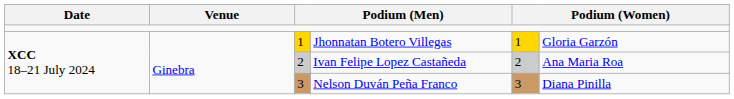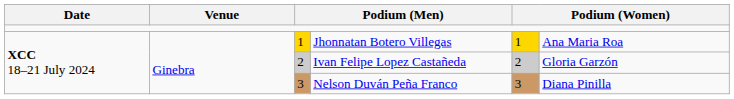Jhonnatan Botero Villegas | column 6: Gloria Garzón -> Ana Maria Roa
Ivan Felipe Lopez Castañeda | column 6: Ana Maria Roa -> Gloria Garzón
